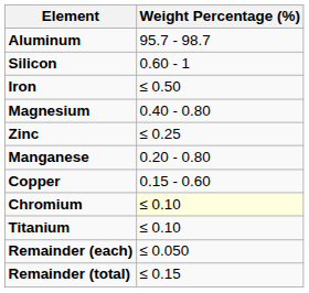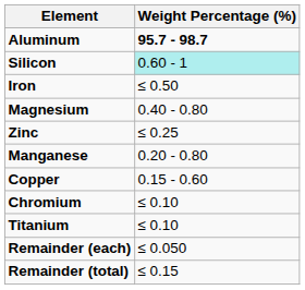Aluminum | Weight Percentage (%): normal -> bold
Silicon | Weight Percentage (%): no background -> paleturquoise background
Chromium | Weight Percentage (%): lightyellow background -> no background
